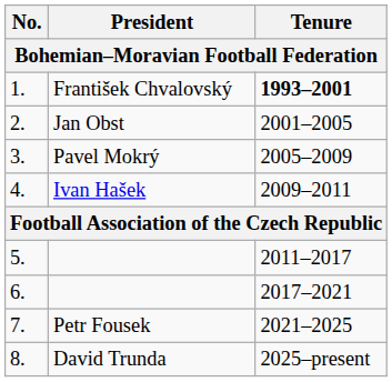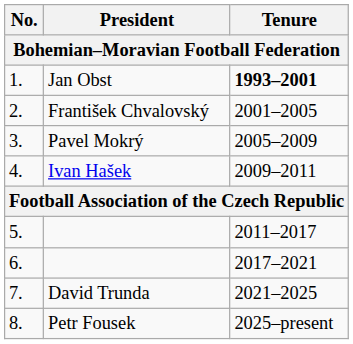1. | President: František Chvalovský -> Jan Obst
2. | President: Jan Obst -> František Chvalovský
7. | President: Petr Fousek -> David Trunda
8. | President: David Trunda -> Petr Fousek
